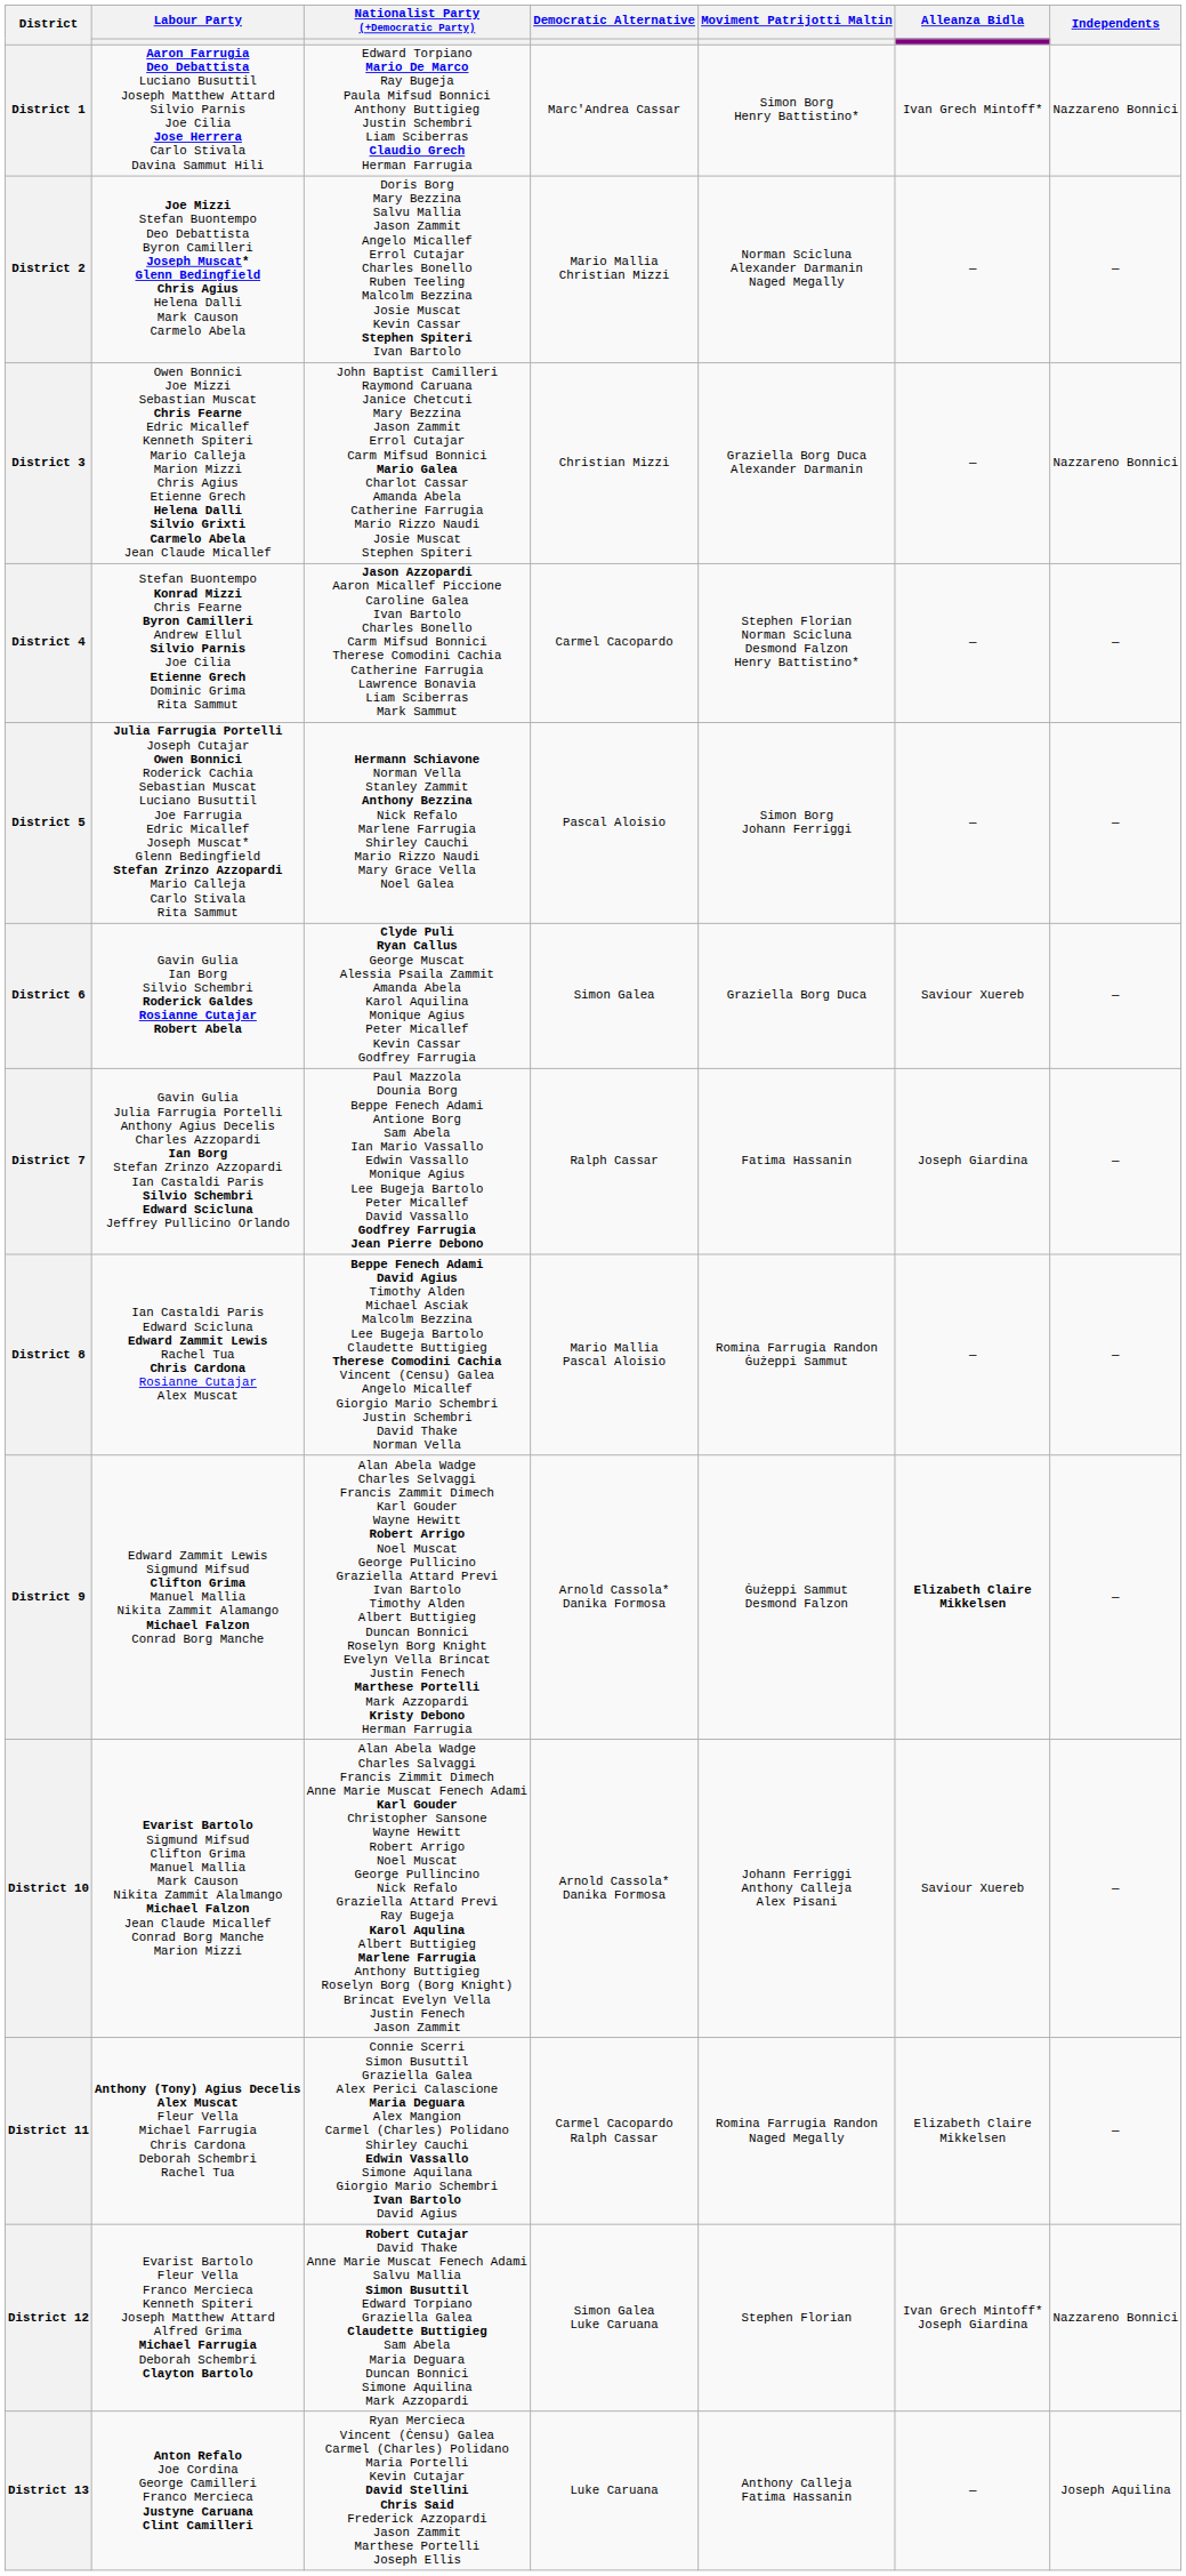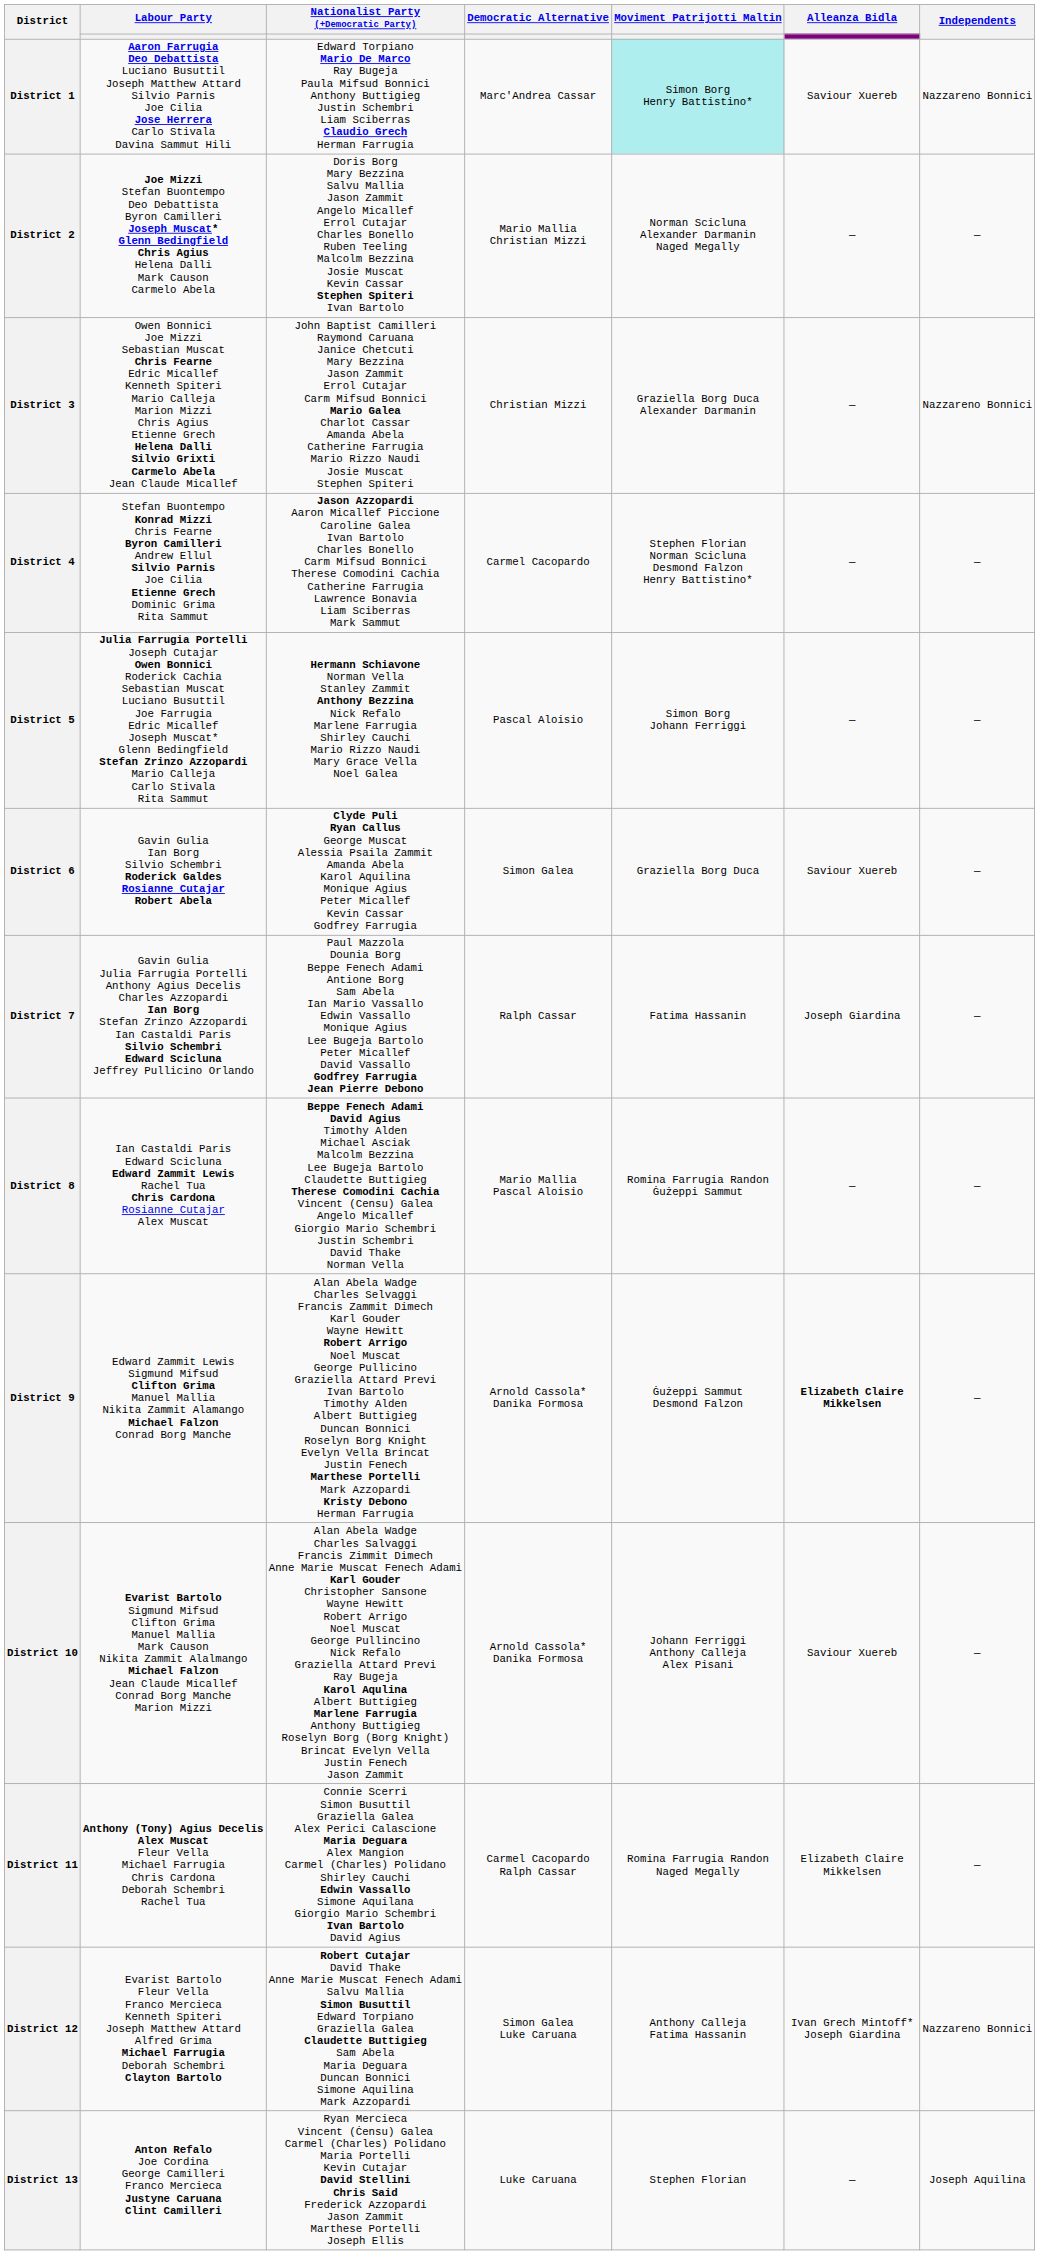District 1 | Moviment Patrijotti Maltin: no background -> paleturquoise background
District 1 | Alleanza Bidla: Ivan Grech Mintoff* -> Saviour Xuereb
District 12 | Moviment Patrijotti Maltin: Stephen Florian -> Anthony Calleja Fatima Hassanin
District 13 | Moviment Patrijotti Maltin: Anthony Calleja Fatima Hassanin -> Stephen Florian
